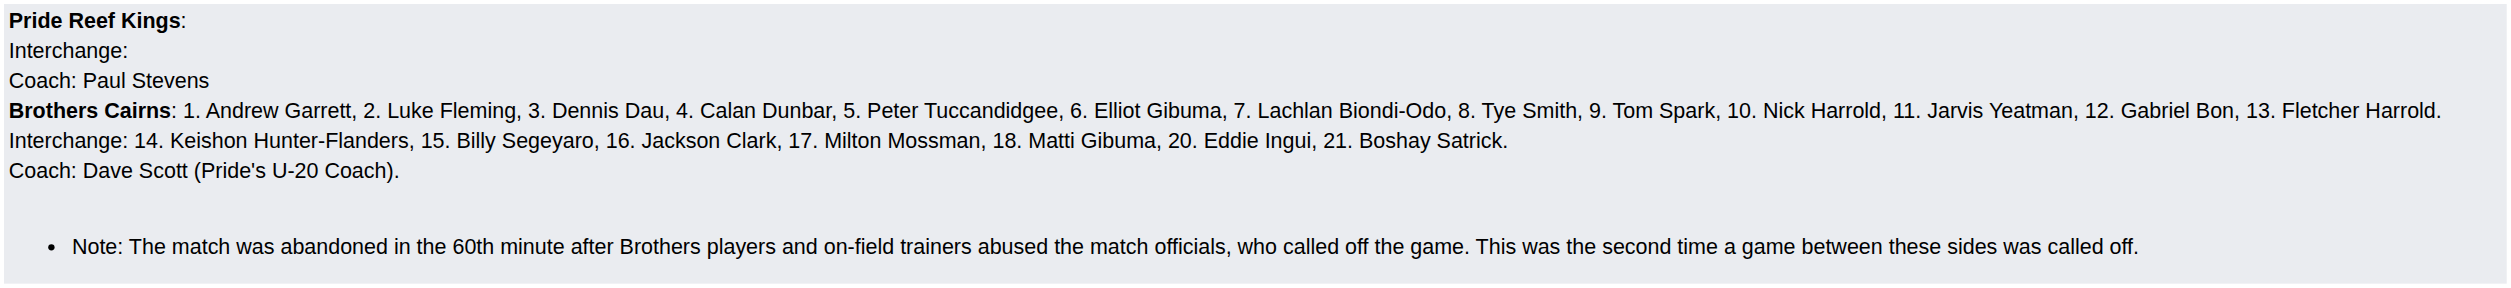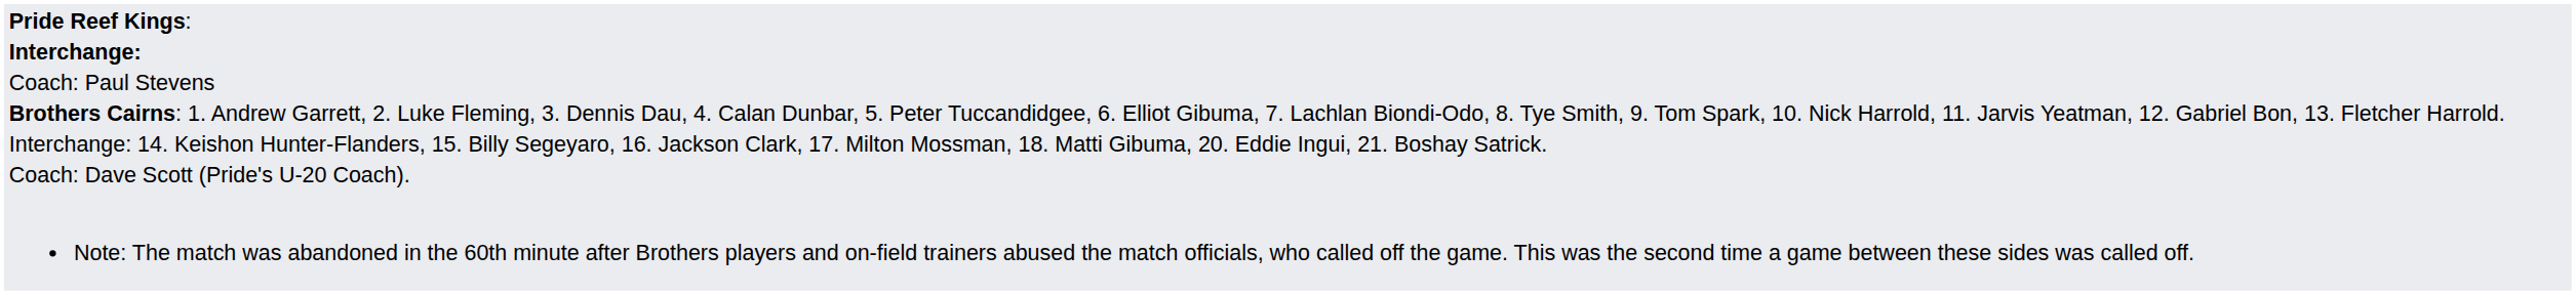row 2 | column 1: normal -> bold
